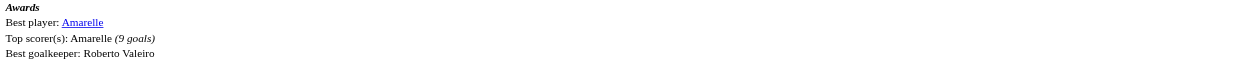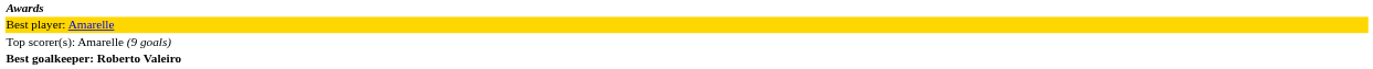Best player: Amarelle | Awards: no background -> gold background
Best goalkeeper: Roberto Valeiro | Awards: normal -> bold
